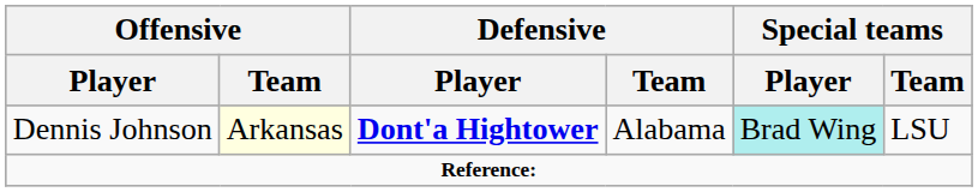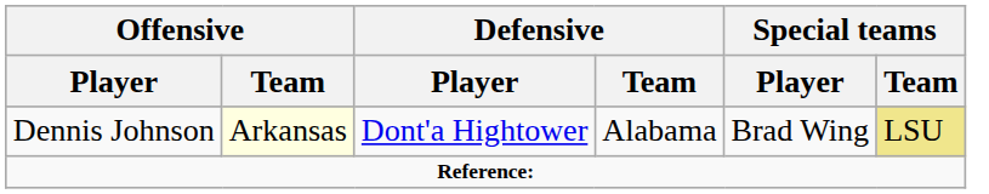Dennis Johnson | Defensive / Player: bold -> normal
Dennis Johnson | Special teams / Player: paleturquoise background -> no background
Dennis Johnson | Special teams / Team: no background -> khaki background
